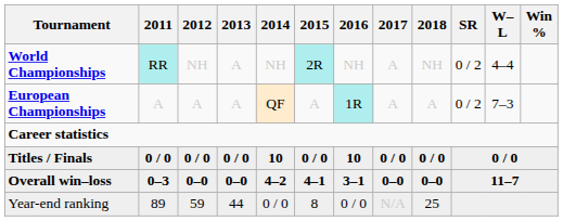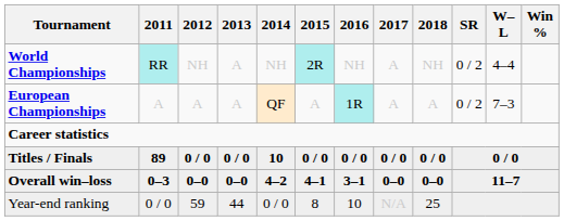Titles / Finals | 2011: 0 / 0 -> 89
Titles / Finals | 2016: 10 -> 0 / 0
Year-end ranking | 2011: 89 -> 0 / 0
Year-end ranking | 2016: 0 / 0 -> 10
